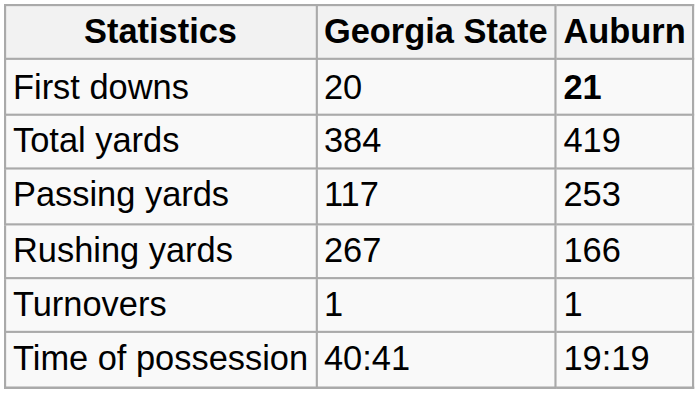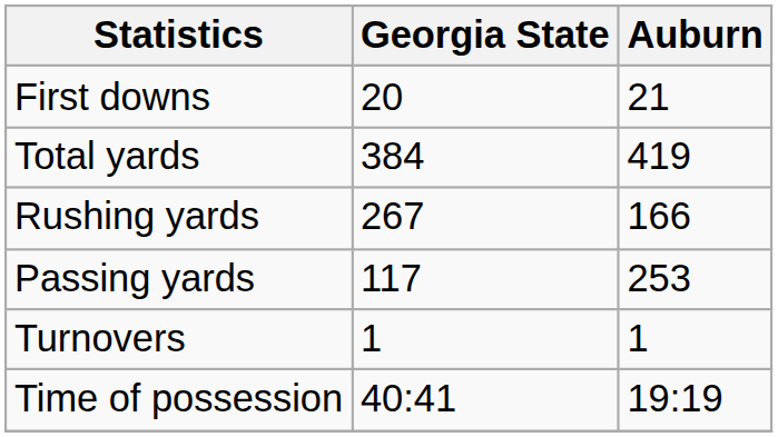First downs | Auburn: bold -> normal
rows swapped: Rushing yards <-> Passing yards
